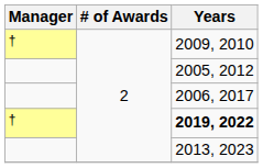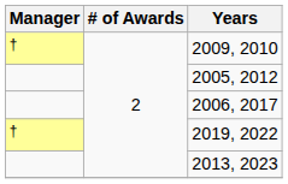2019, 2022 | Years: bold -> normal
